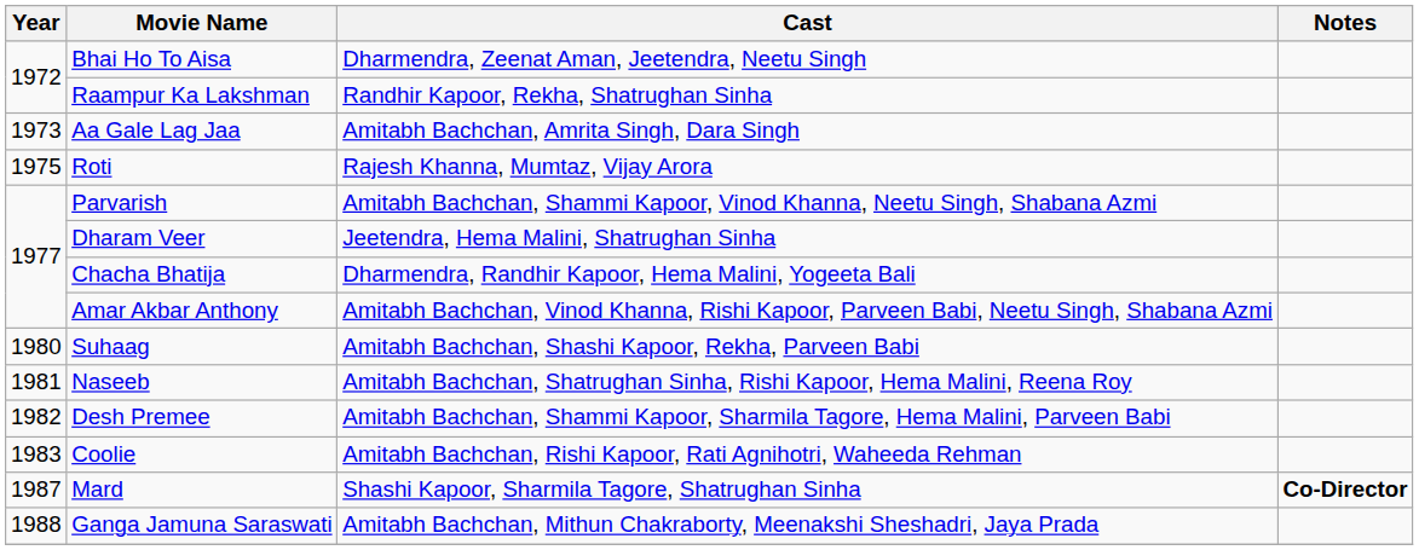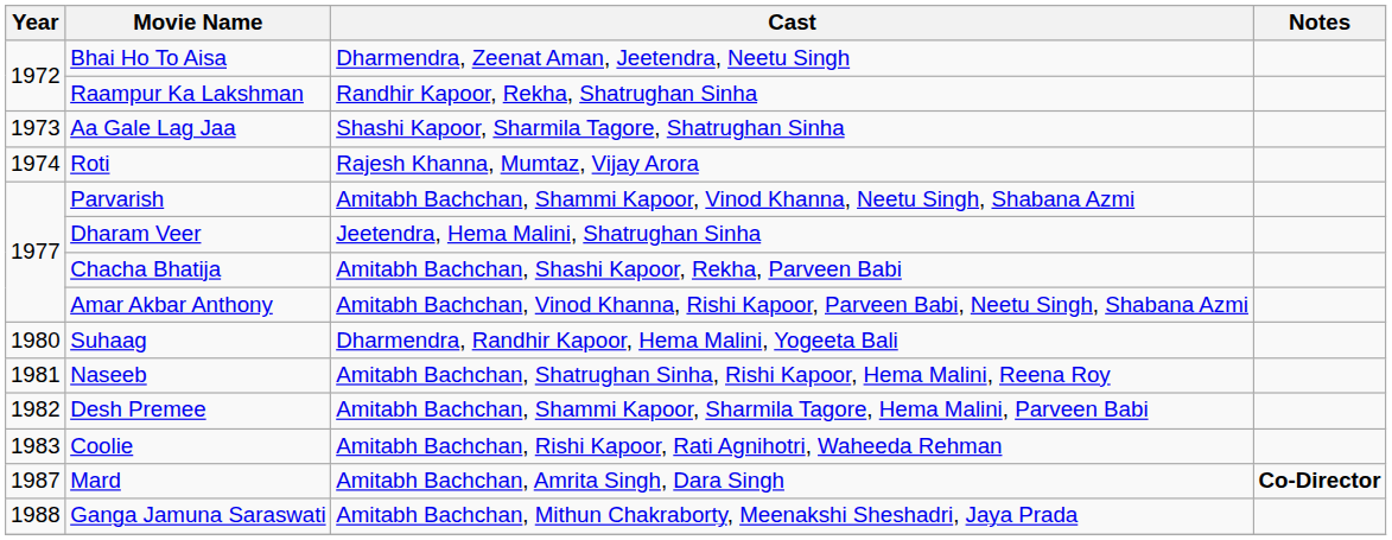Aa Gale Lag Jaa | Cast: Amitabh Bachchan, Amrita Singh, Dara Singh -> Shashi Kapoor, Sharmila Tagore, Shatrughan Sinha
Roti | Year: 1975 -> 1974
Chacha Bhatija | Cast: Dharmendra, Randhir Kapoor, Hema Malini, Yogeeta Bali -> Amitabh Bachchan, Shashi Kapoor, Rekha, Parveen Babi
Suhaag | Cast: Amitabh Bachchan, Shashi Kapoor, Rekha, Parveen Babi -> Dharmendra, Randhir Kapoor, Hema Malini, Yogeeta Bali
Mard | Cast: Shashi Kapoor, Sharmila Tagore, Shatrughan Sinha -> Amitabh Bachchan, Amrita Singh, Dara Singh
